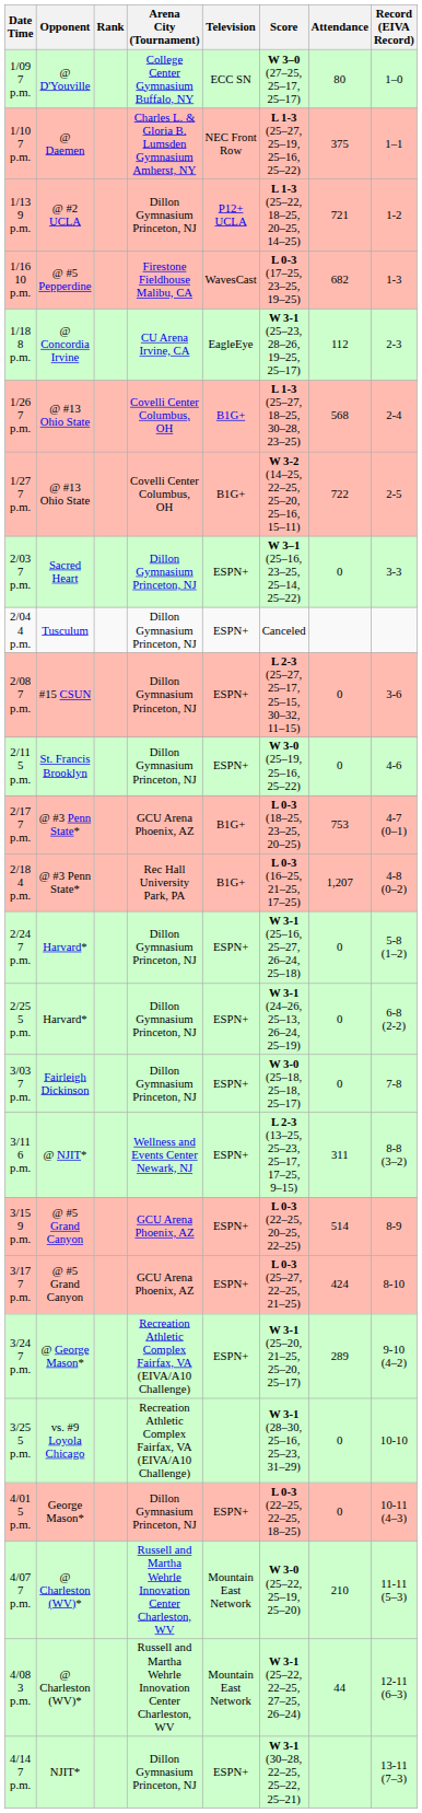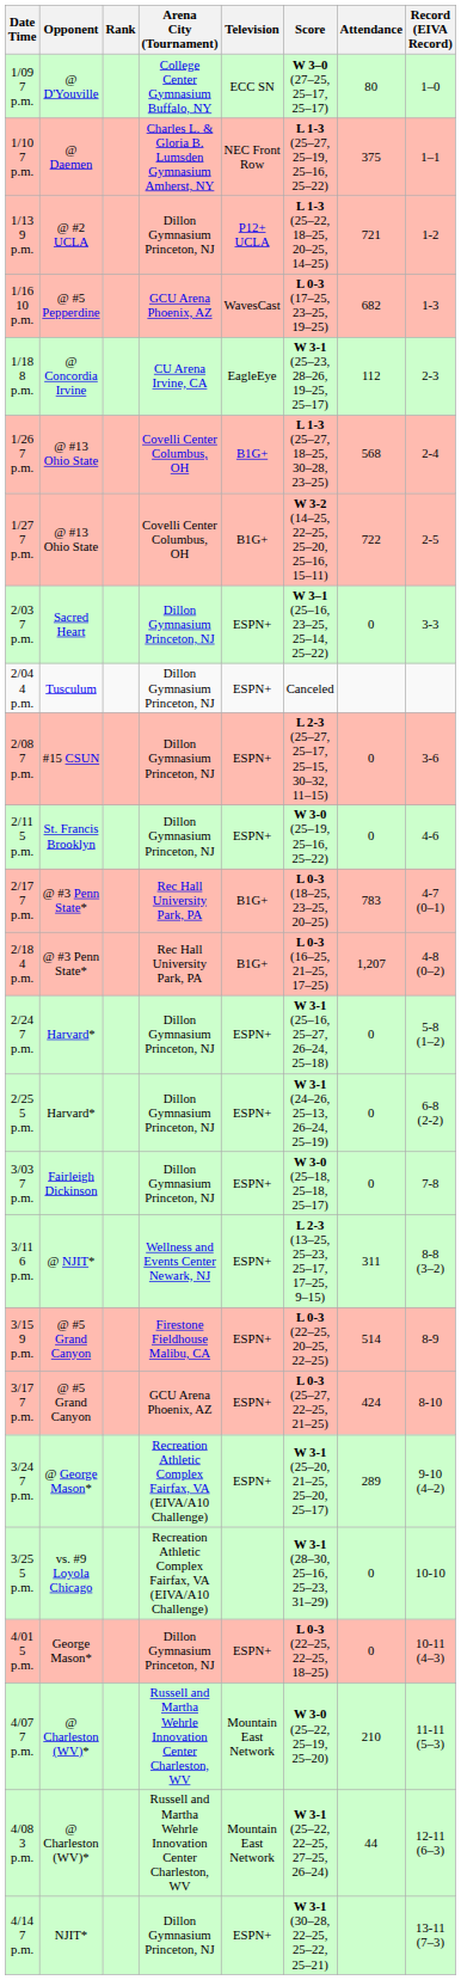1/16 10 p.m. | Arena City (Tournament): Firestone Fieldhouse Malibu, CA -> GCU Arena Phoenix, AZ
2/17 7 p.m. | Arena City (Tournament): GCU Arena Phoenix, AZ -> Rec Hall University Park, PA
2/17 7 p.m. | Attendance: 753 -> 783
3/15 9 p.m. | Arena City (Tournament): GCU Arena Phoenix, AZ -> Firestone Fieldhouse Malibu, CA
